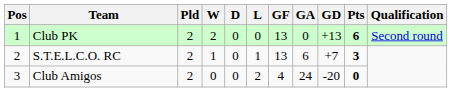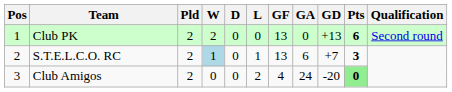S.T.E.L.C.O. RC | W: no background -> lightblue background
Club Amigos | Pts: no background -> lightgreen background
